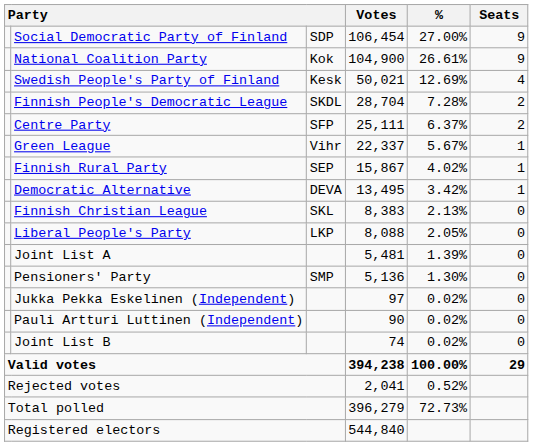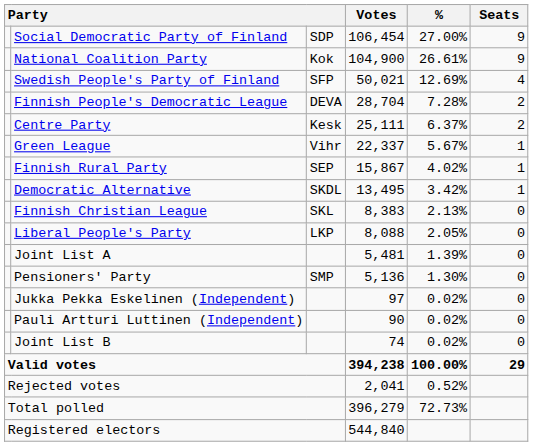Swedish People's Party of Finland | column 3: Kesk -> SFP
Finnish People's Democratic League | column 3: SKDL -> DEVA
Centre Party | column 3: SFP -> Kesk
Democratic Alternative | column 3: DEVA -> SKDL
